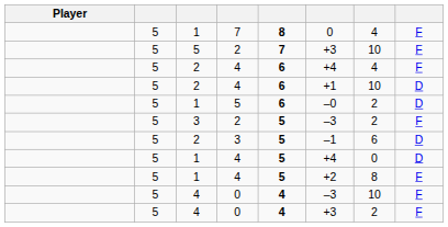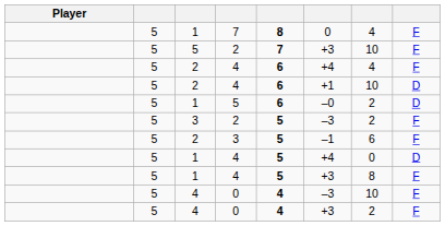row 8 | column 8: D -> F
row 10 | column 6: +2 -> +3
